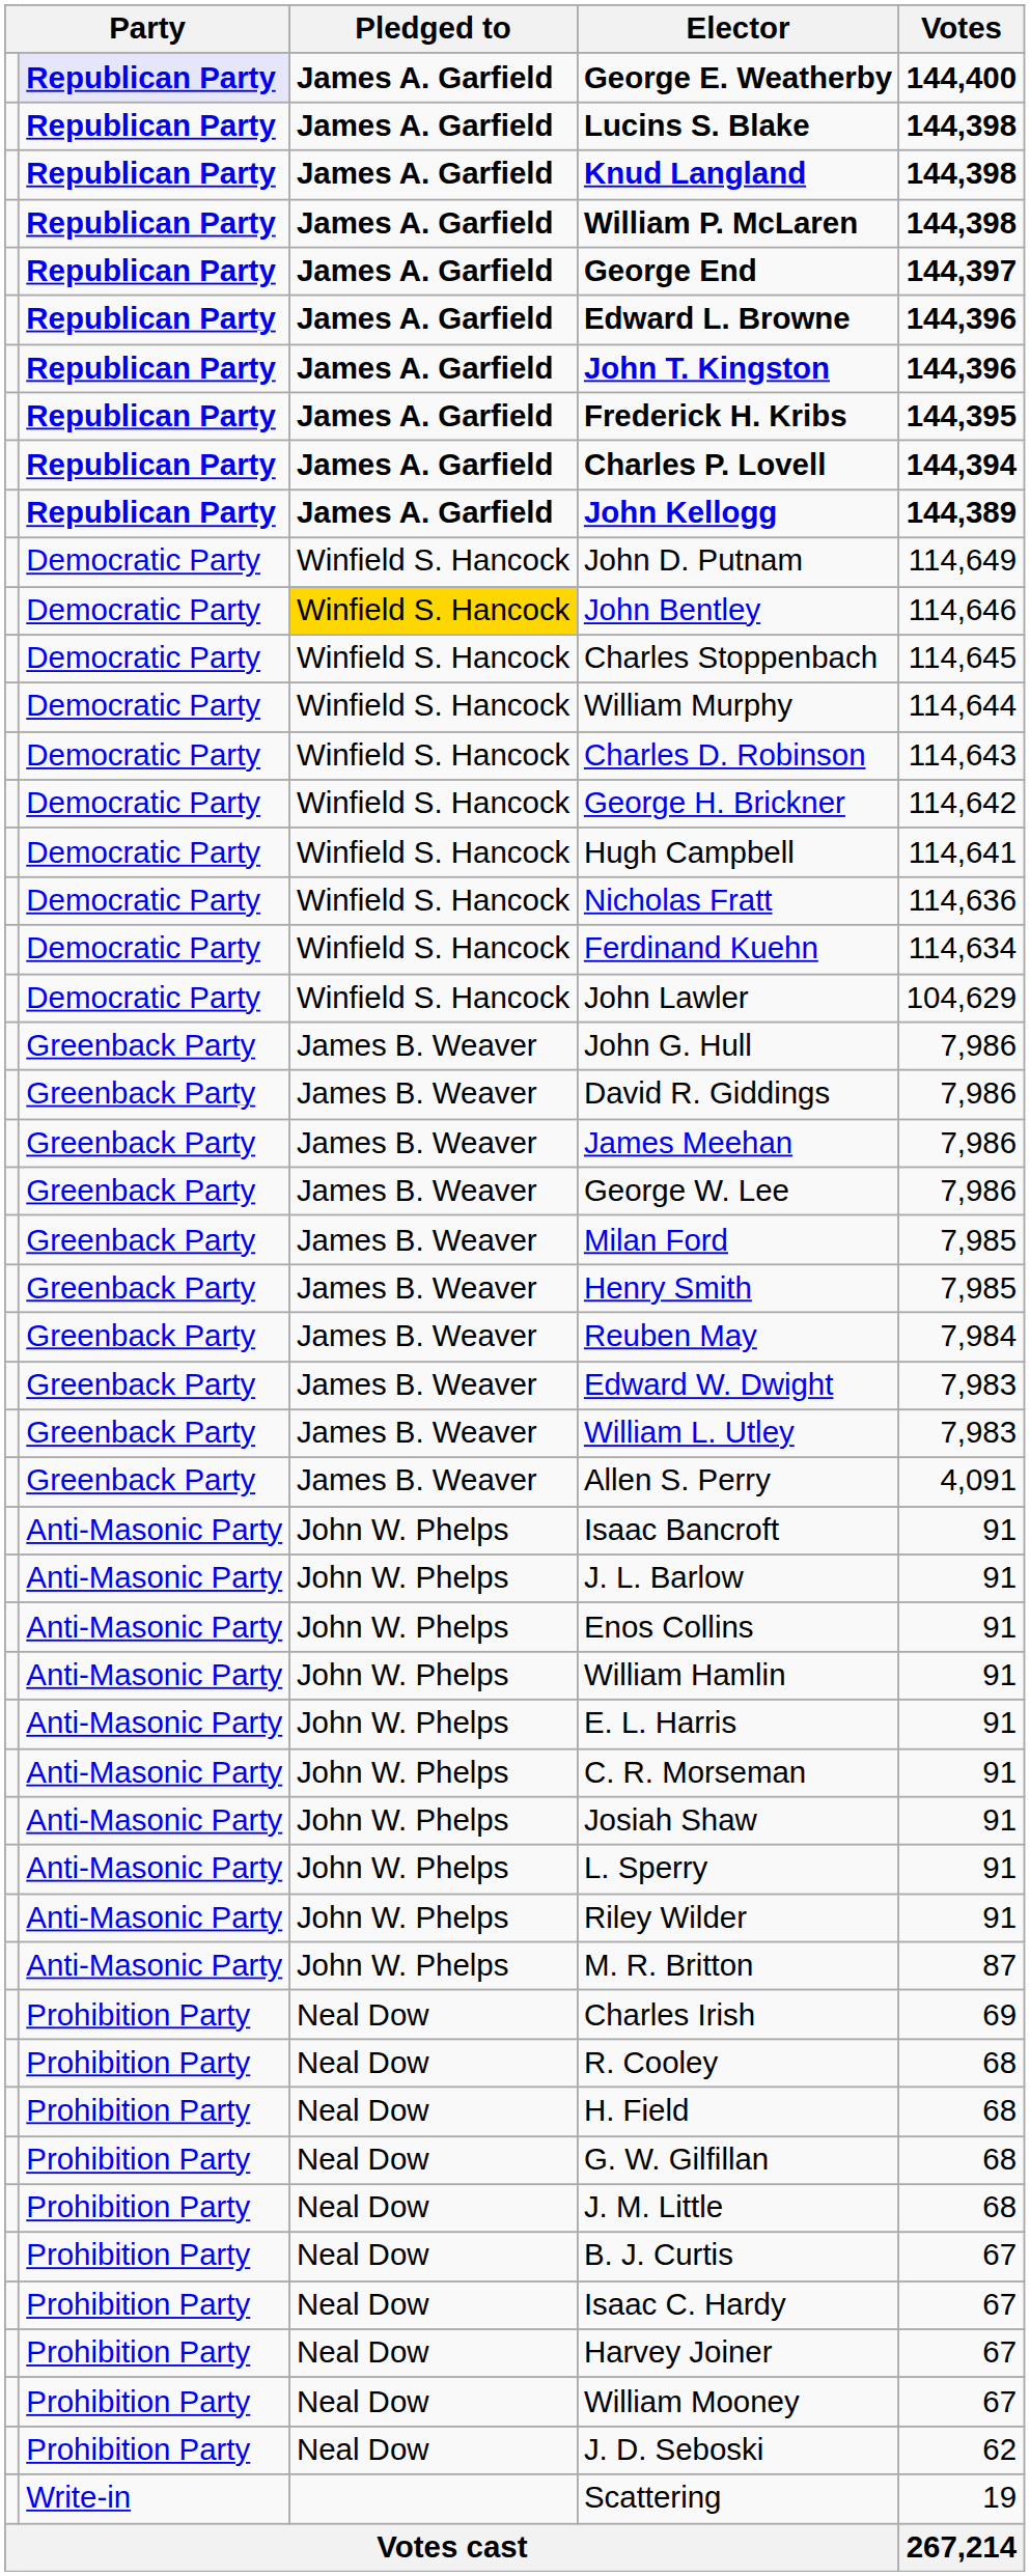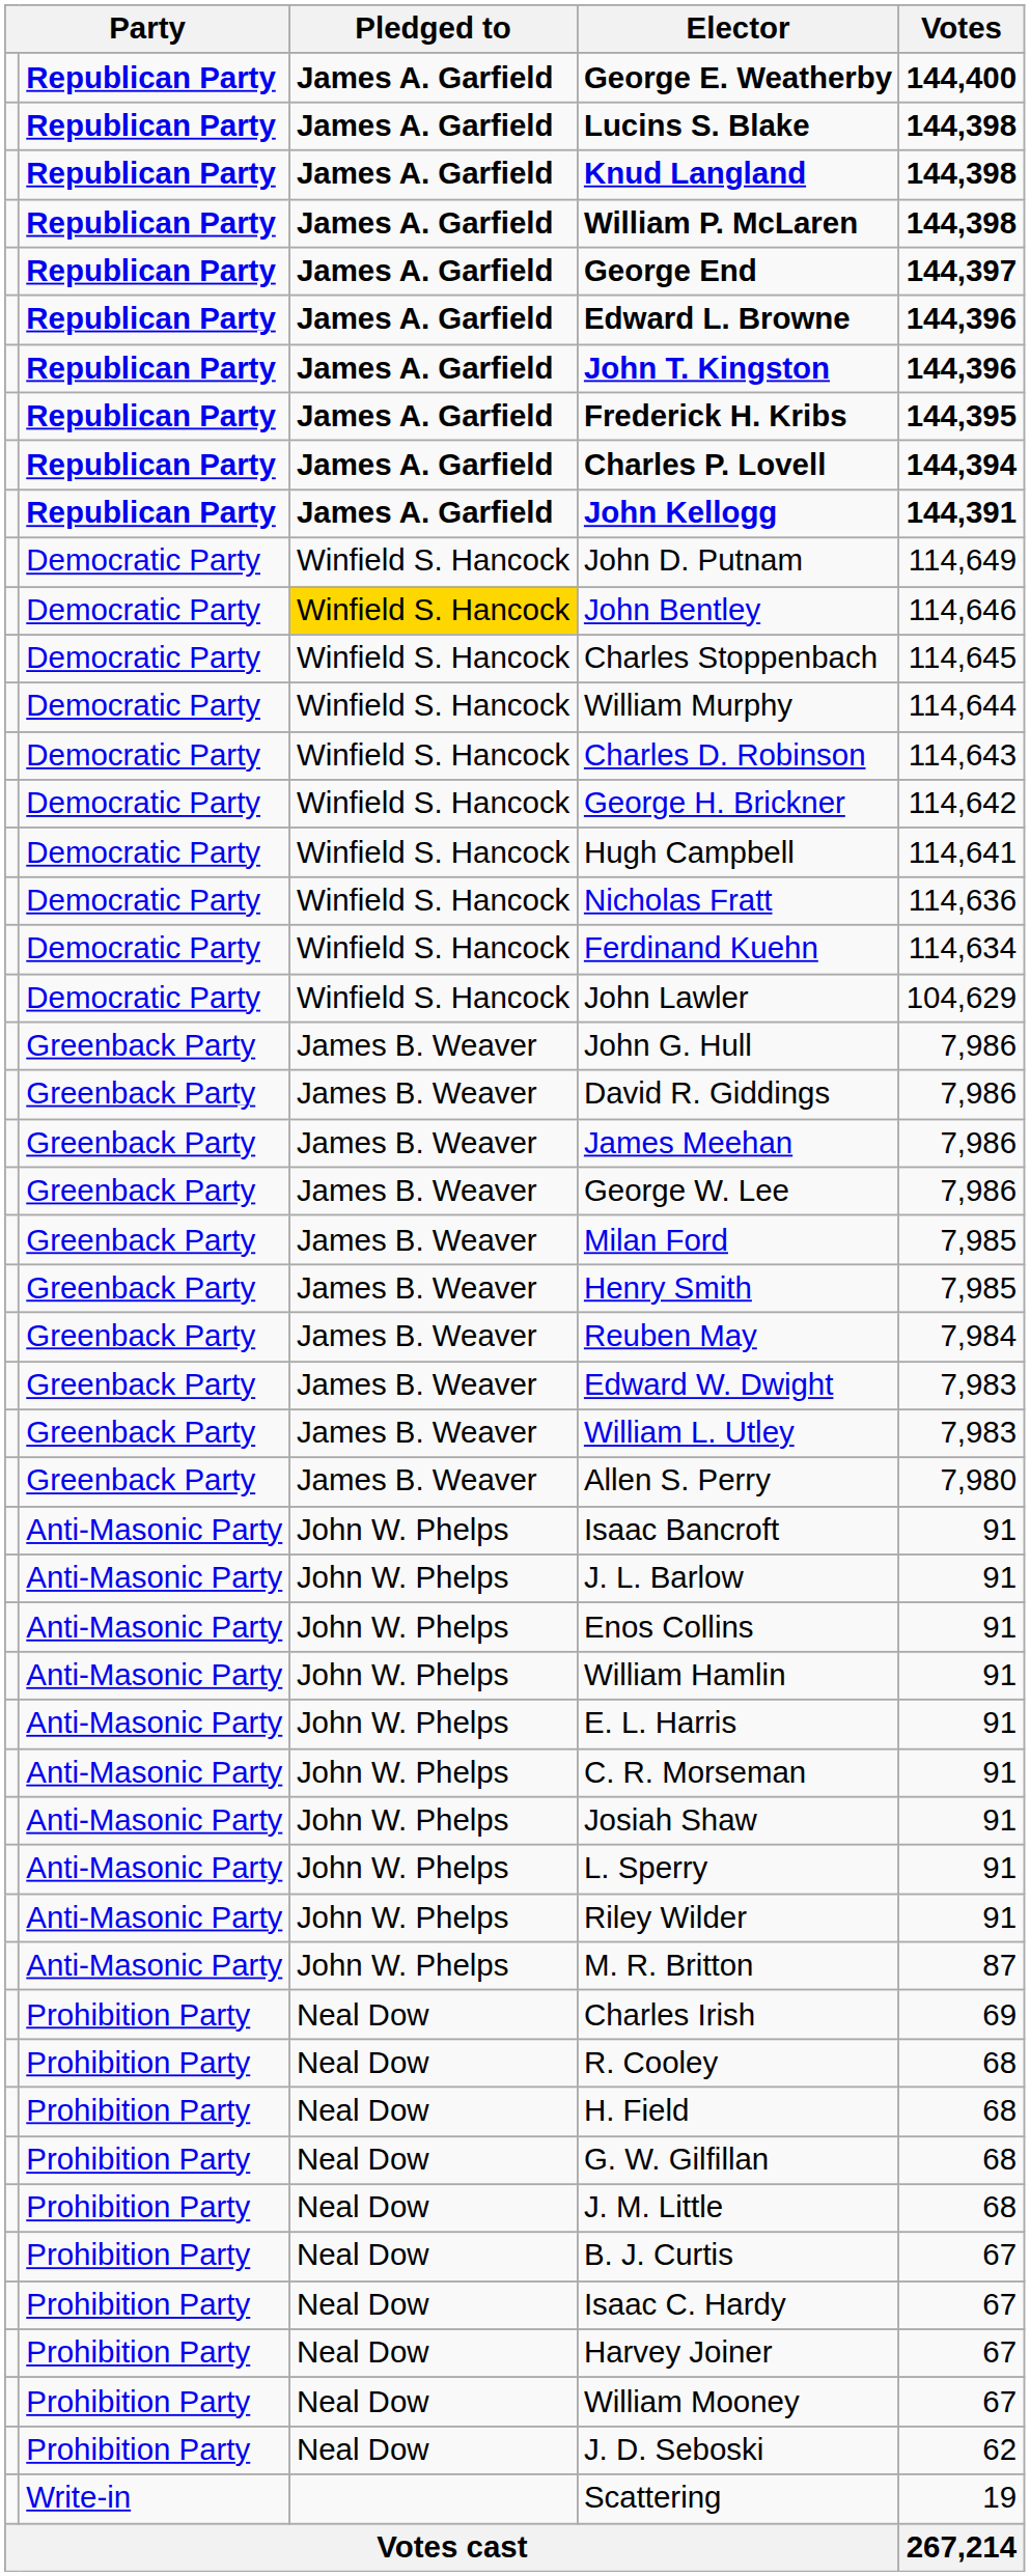George E. Weatherby | column 2: lavender background -> no background
John Kellogg | Votes: 144,389 -> 144,391
Allen S. Perry | Votes: 4,091 -> 7,980
